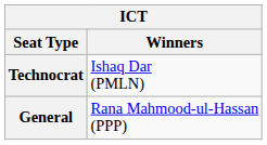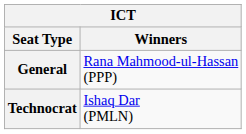rows swapped: General <-> Technocrat
